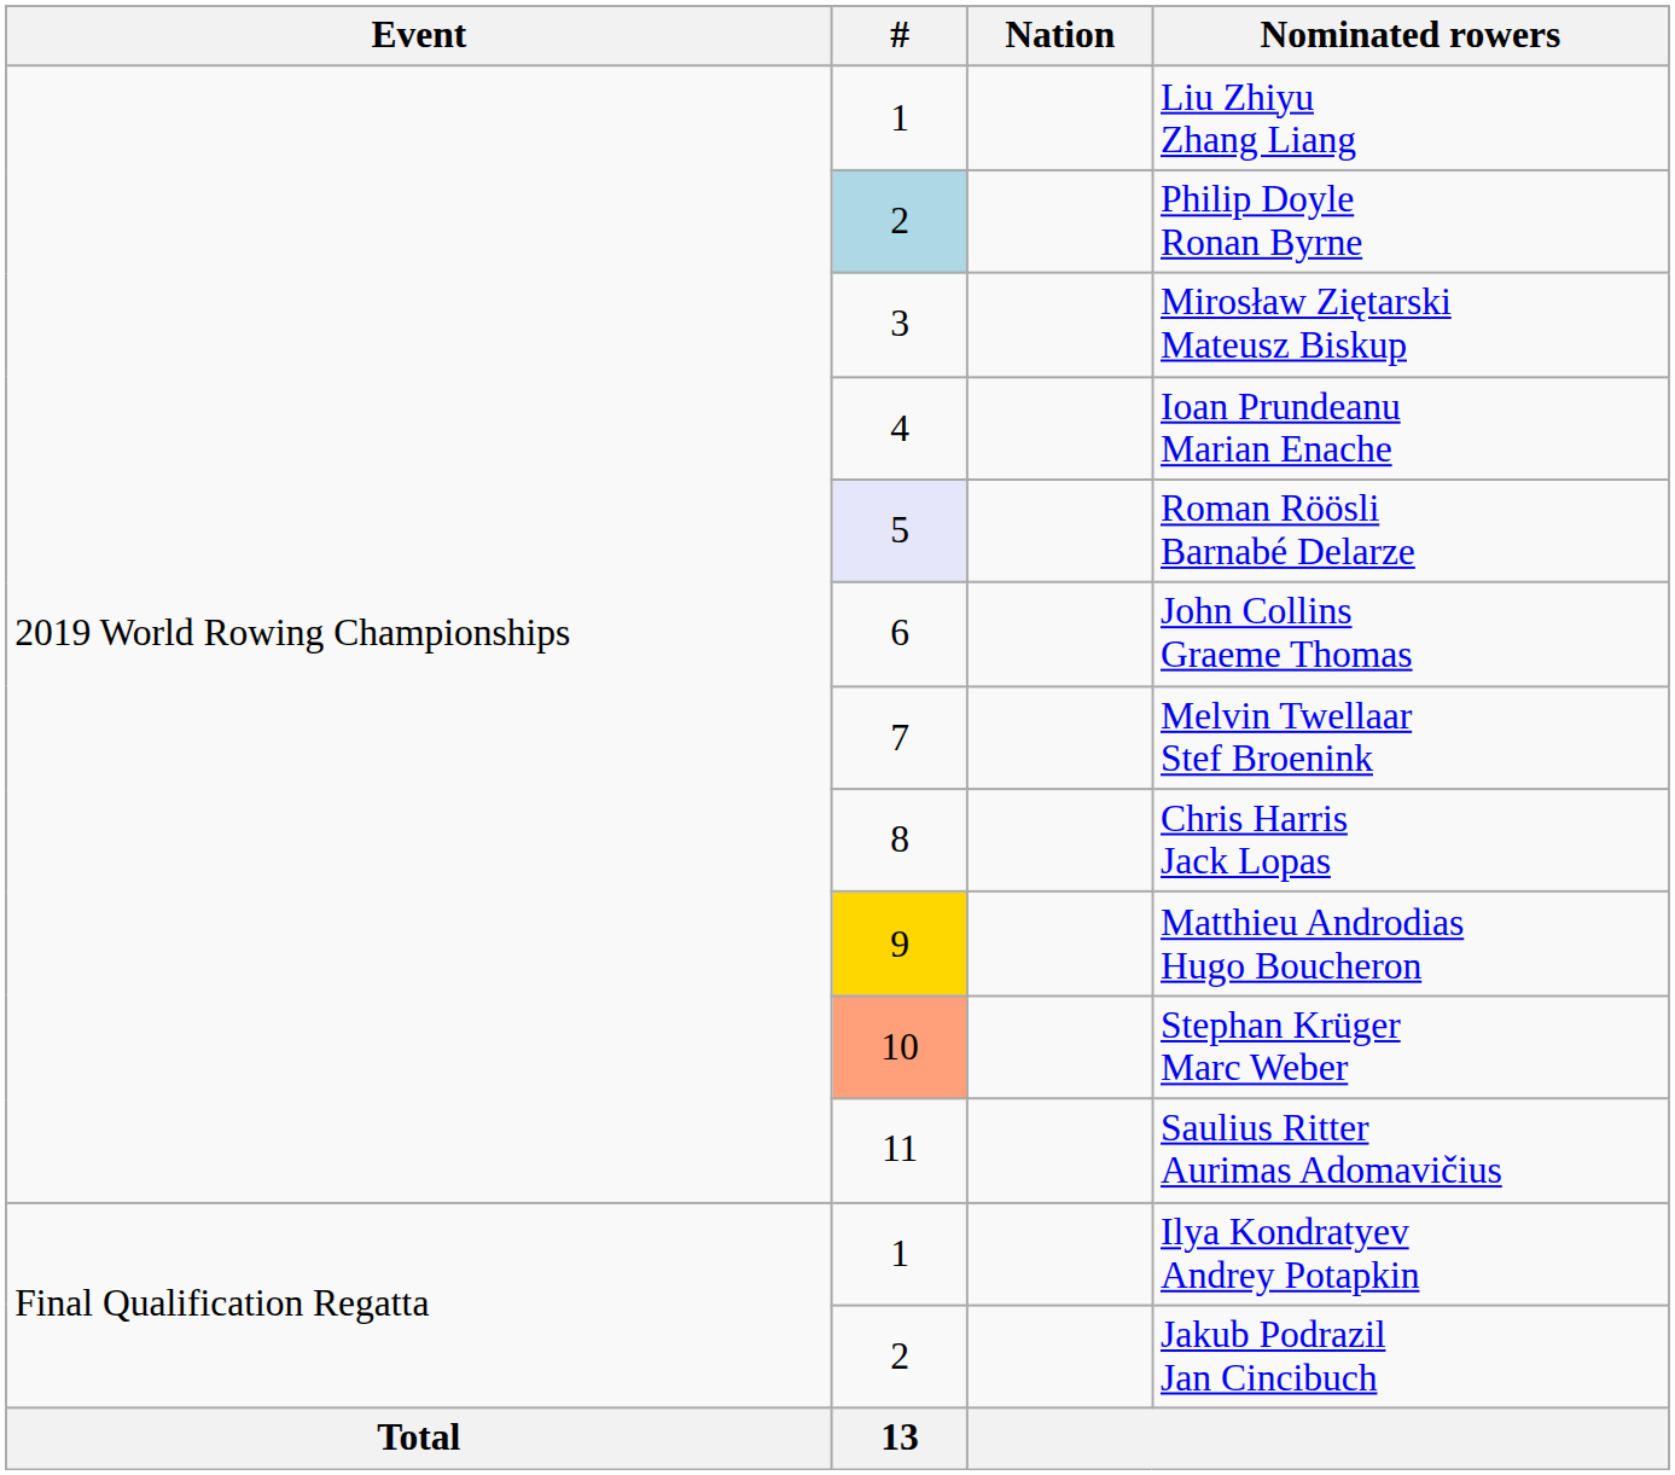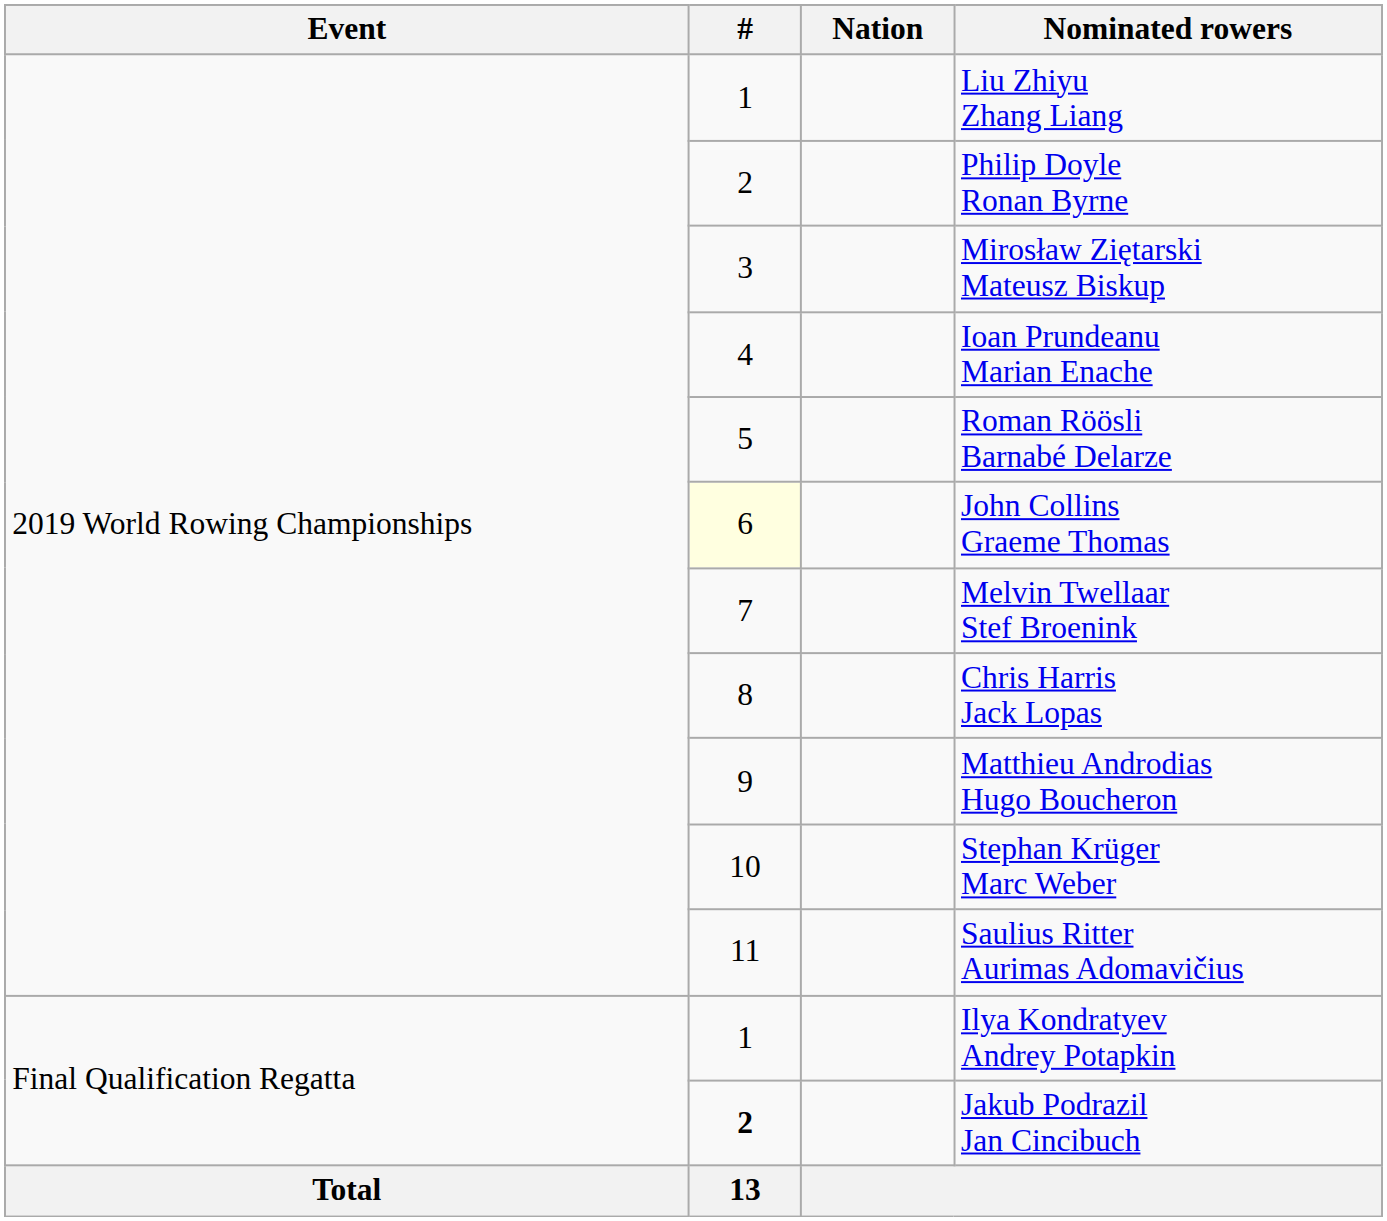Philip Doyle Ronan Byrne | #: lightblue background -> no background
Roman Röösli Barnabé Delarze | #: lavender background -> no background
John Collins Graeme Thomas | #: no background -> lightyellow background
Matthieu Androdias Hugo Boucheron | #: gold background -> no background
Stephan Krüger Marc Weber | #: lightsalmon background -> no background
Jakub Podrazil Jan Cincibuch | #: normal -> bold
